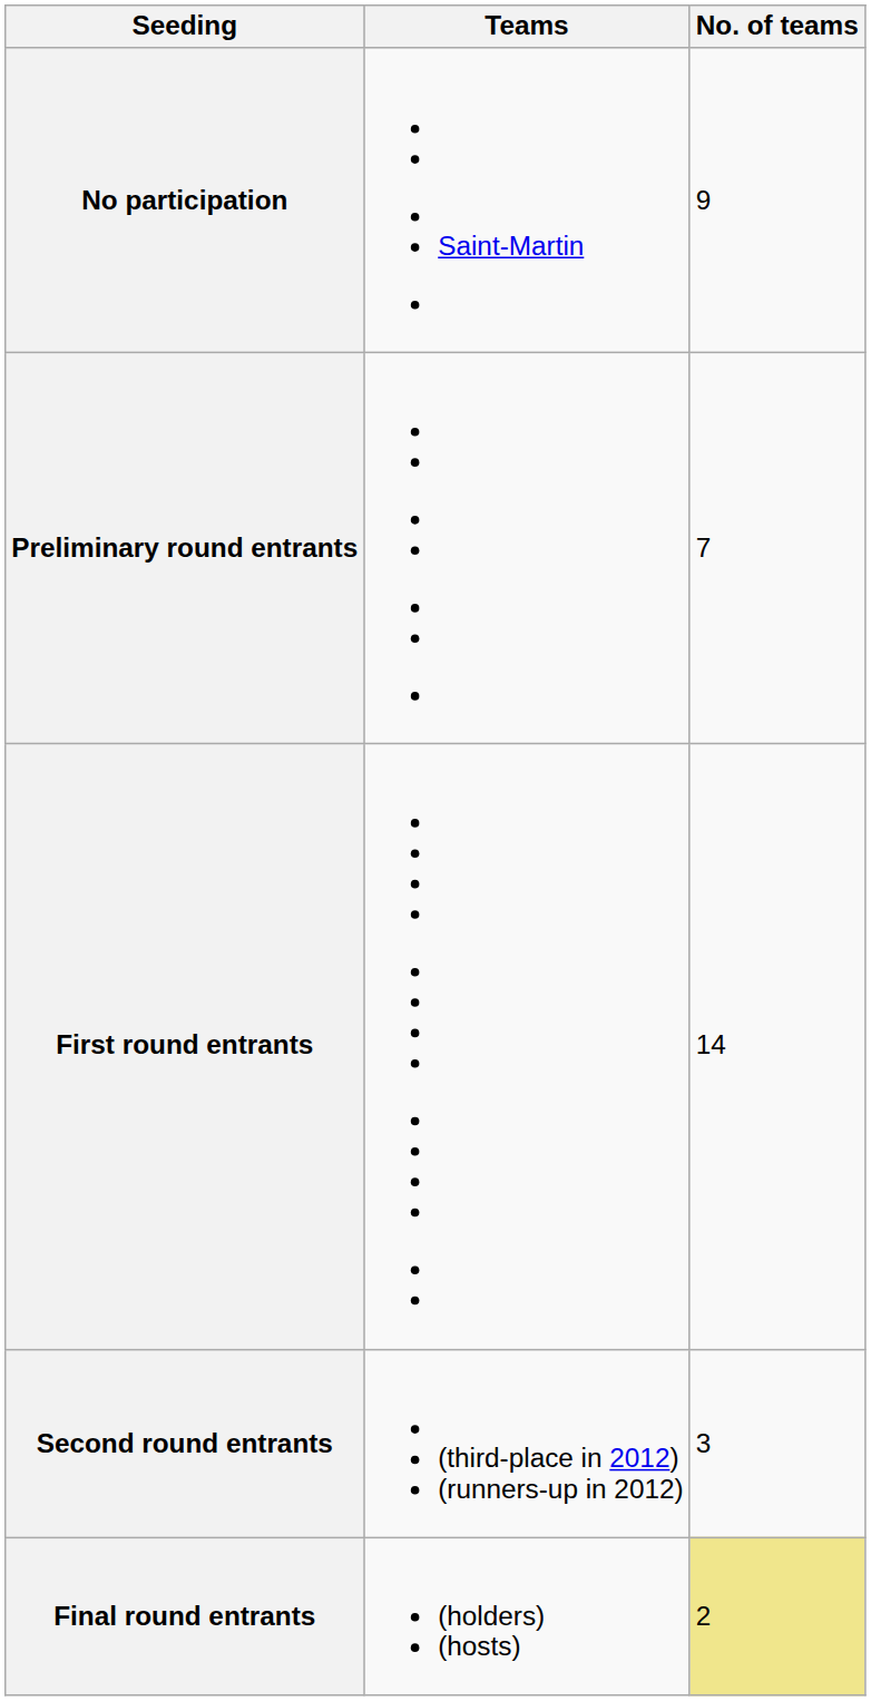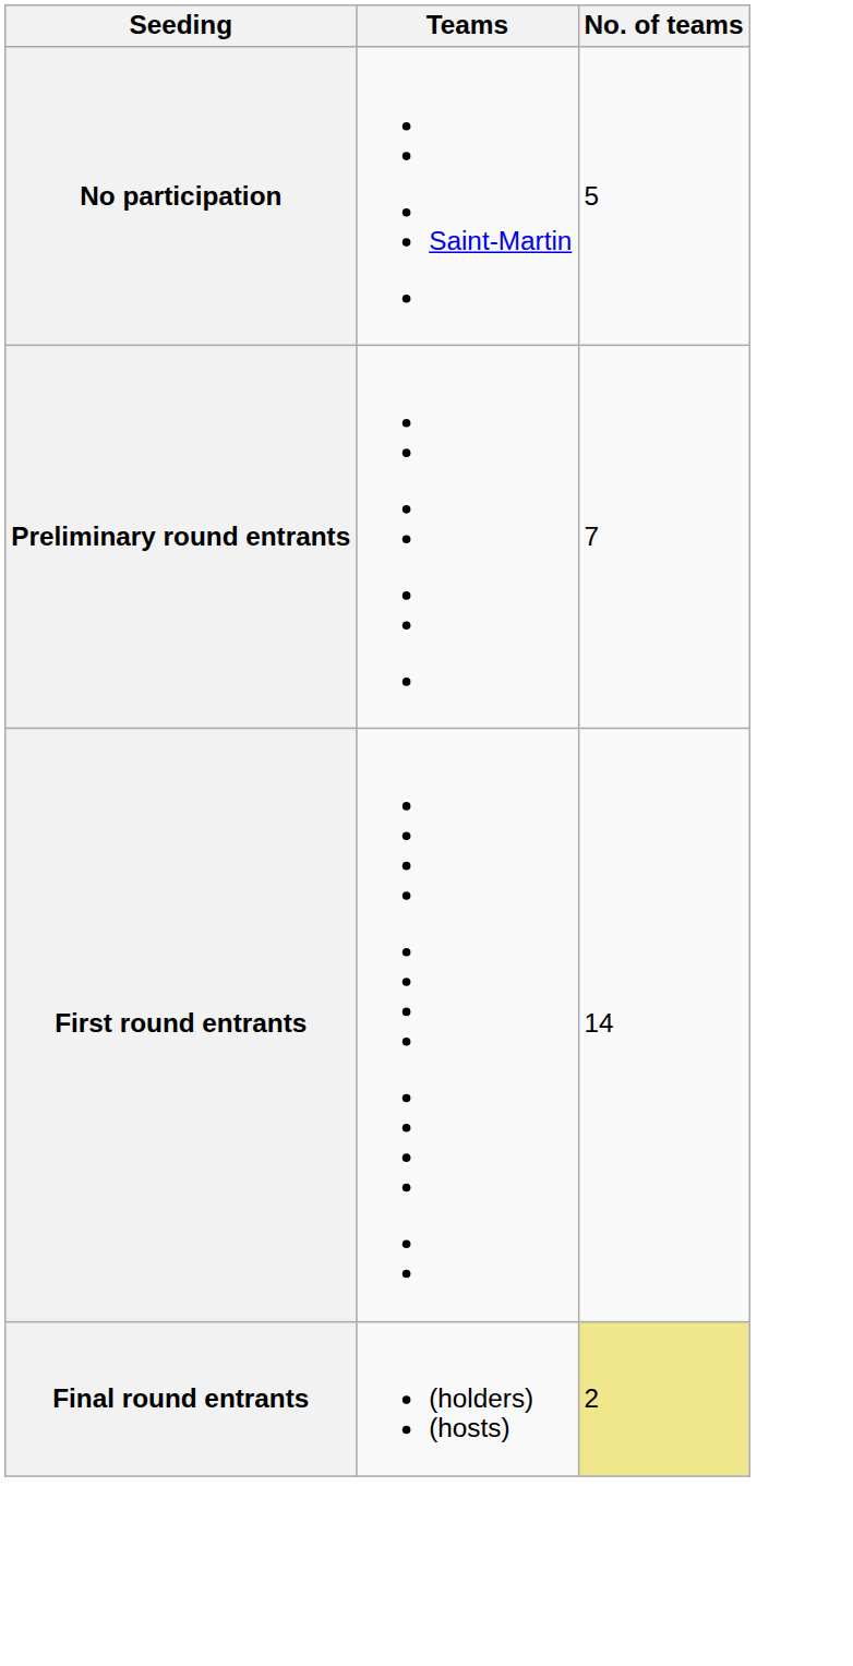No participation | No. of teams: 9 -> 5
- row: Second round entrants | (third-place in 2012) (runners-up in 2012) | 3
